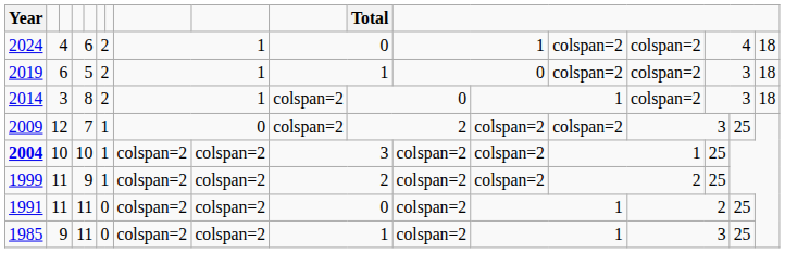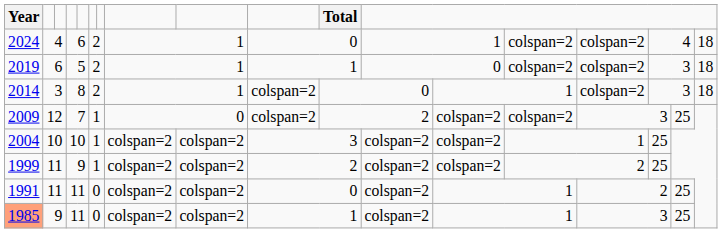2004 | Year: bold -> normal
1985 | Year: no background -> lightsalmon background
